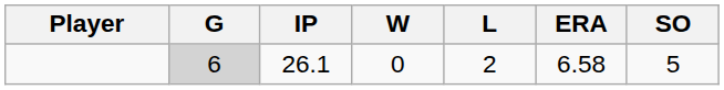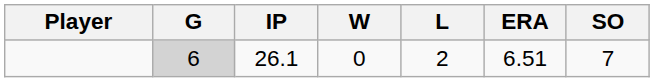row 2 | ERA: 6.58 -> 6.51
row 2 | SO: 5 -> 7
